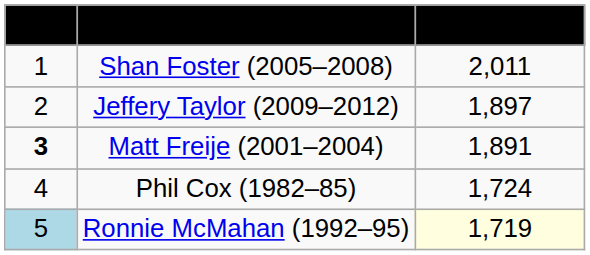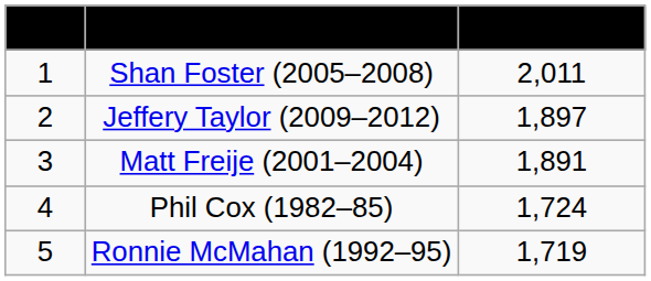Matt Freije (2001–2004) | column 1: bold -> normal
Ronnie McMahan (1992–95) | column 1: lightblue background -> no background
Ronnie McMahan (1992–95) | column 3: lightyellow background -> no background
